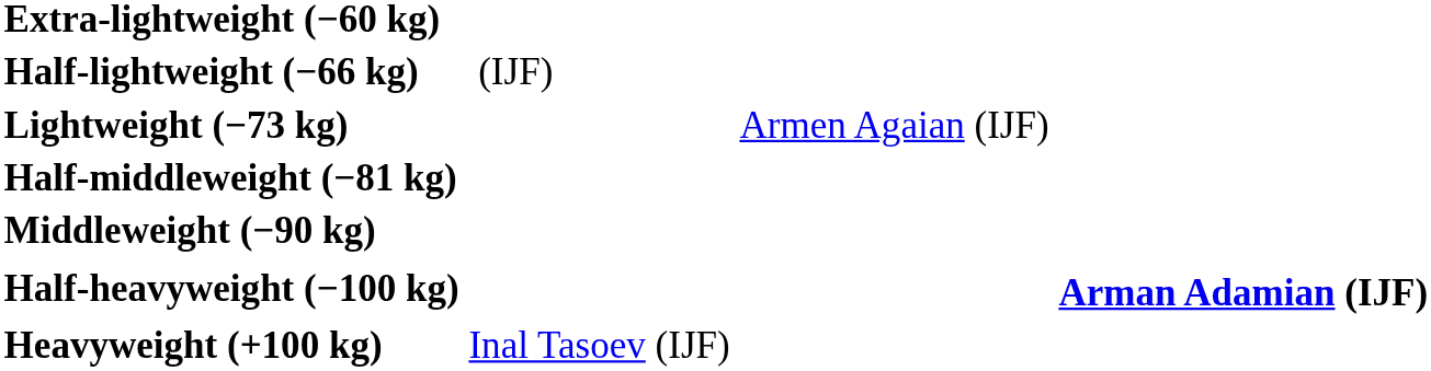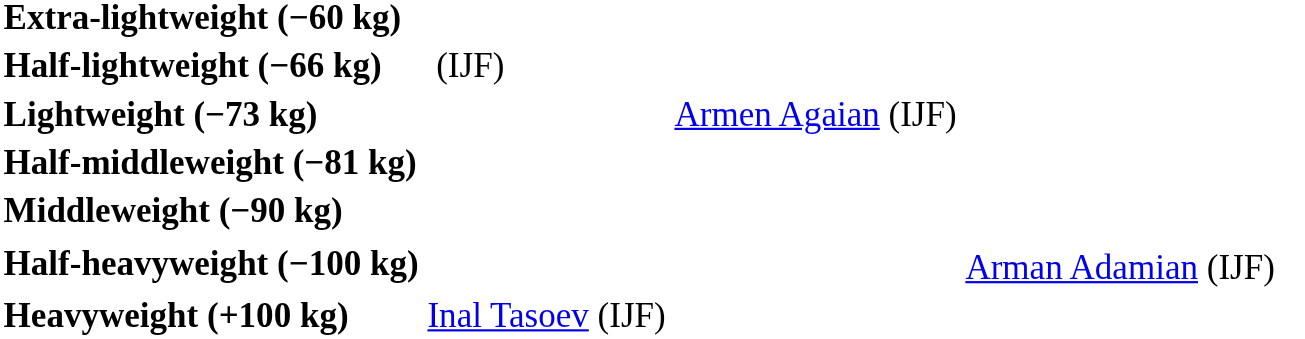Half-heavyweight (−100 kg) / Arman Adamian (IJF) | column 4: bold -> normal
